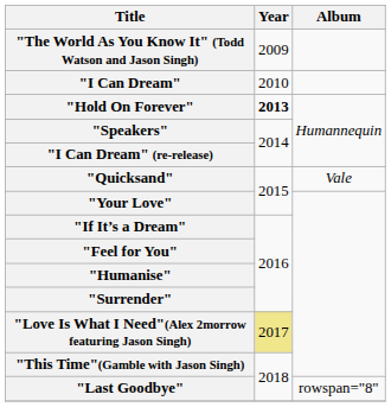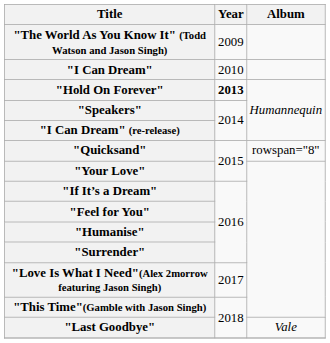"Quicksand" | Album: Vale -> rowspan="8"
"Love Is What I Need"(Alex 2morrow featuring Jason Singh) | Year: khaki background -> no background
"Last Goodbye" | Album: rowspan="8" -> Vale
